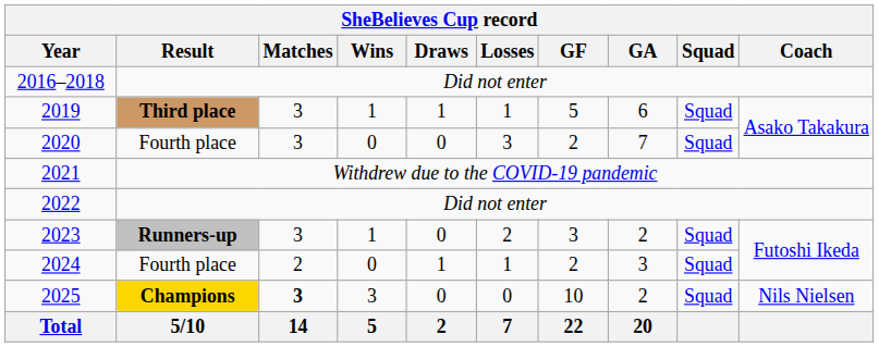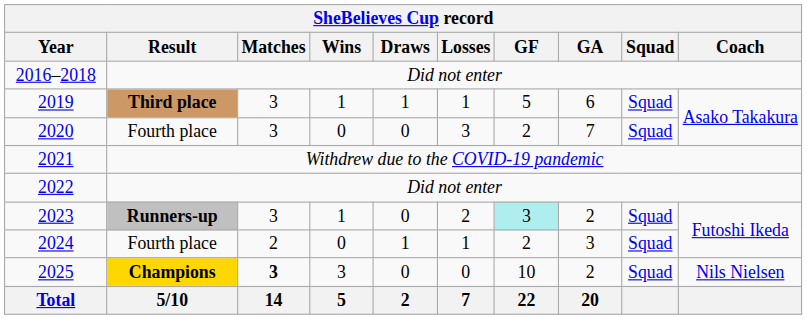2023 | GF: no background -> paleturquoise background
